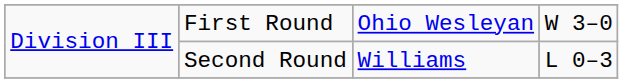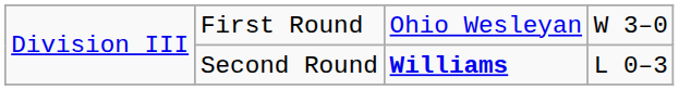Division III / Second Round | column 3: normal -> bold
